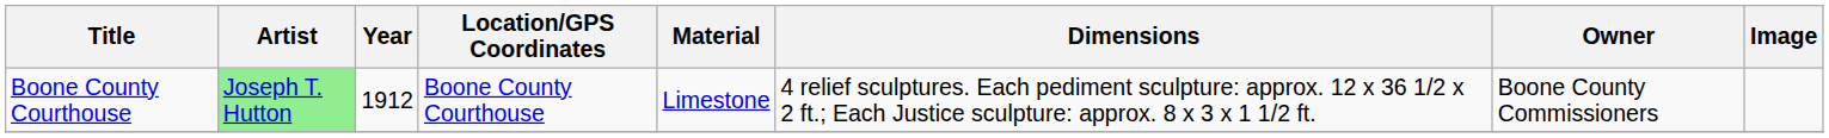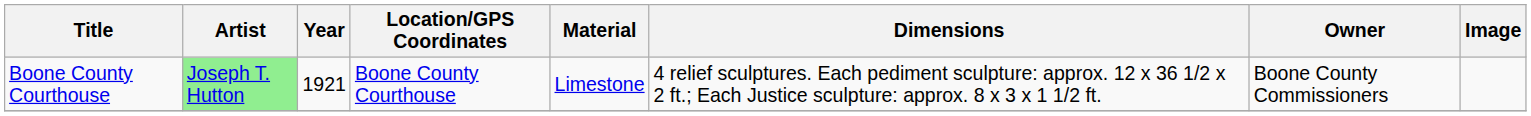row 2 | Year: 1912 -> 1921
